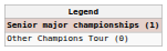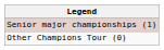row 2 | column 1: bold -> normal
